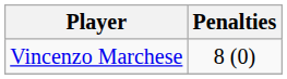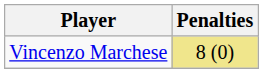Vincenzo Marchese | Penalties: no background -> khaki background
